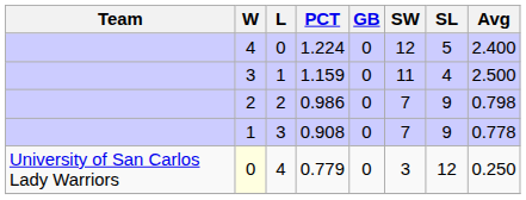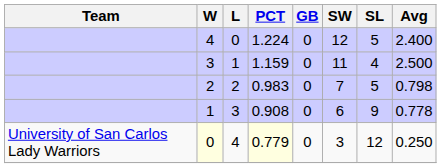row 4 | PCT: 0.986 -> 0.983
row 4 | SL: 9 -> 5
row 5 | SW: 7 -> 6
row 6 | PCT: no background -> lightyellow background
